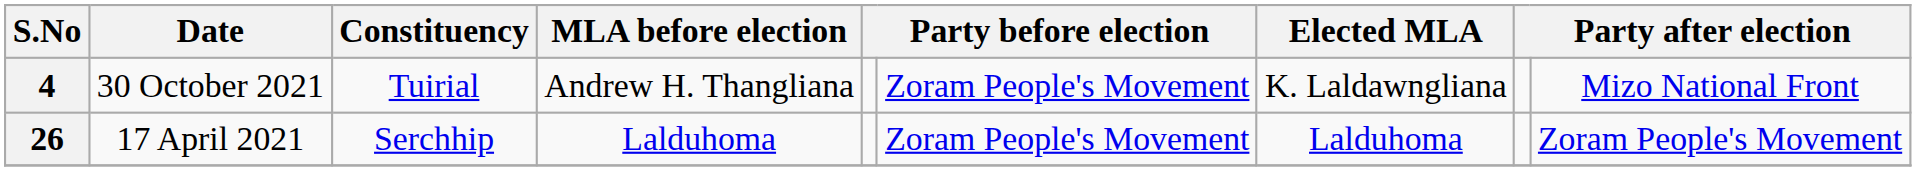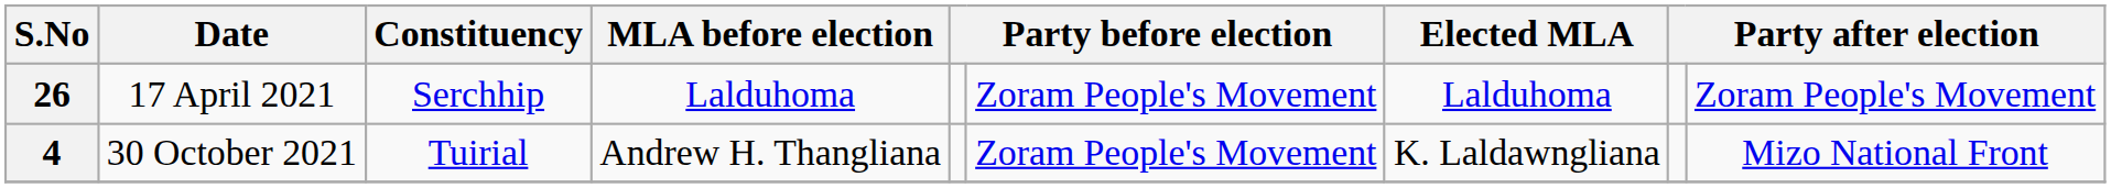rows swapped: 26 <-> 4
